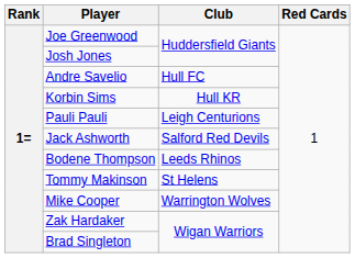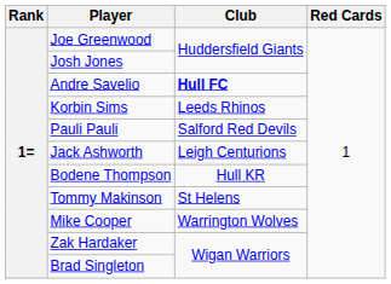Andre Savelio | Club: normal -> bold
Korbin Sims | Club: Hull KR -> Leeds Rhinos
Pauli Pauli | Club: Leigh Centurions -> Salford Red Devils
Jack Ashworth | Club: Salford Red Devils -> Leigh Centurions
Bodene Thompson | Club: Leeds Rhinos -> Hull KR
